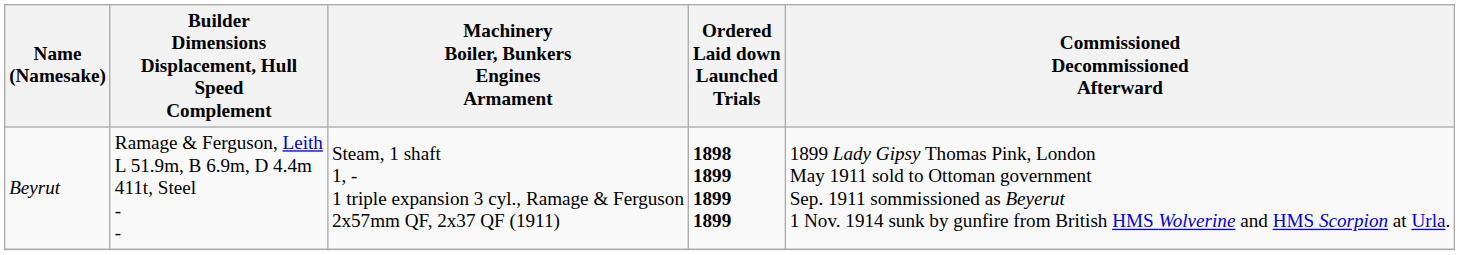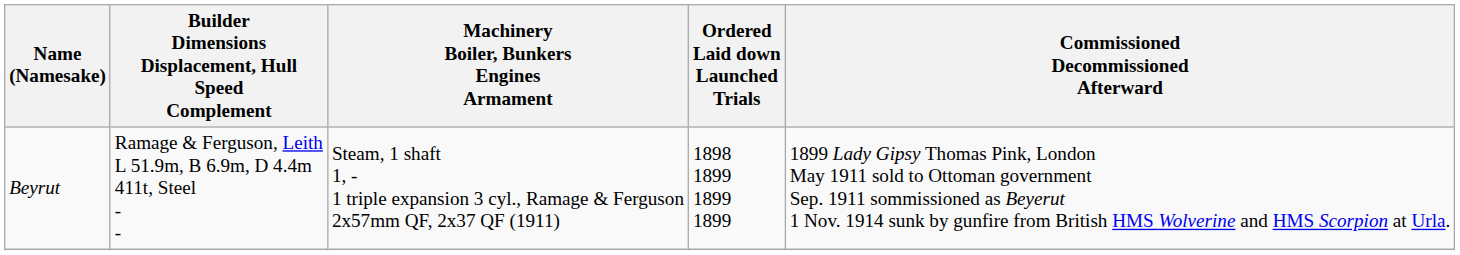Beyrut | Ordered Laid down Launched Trials: bold -> normal
